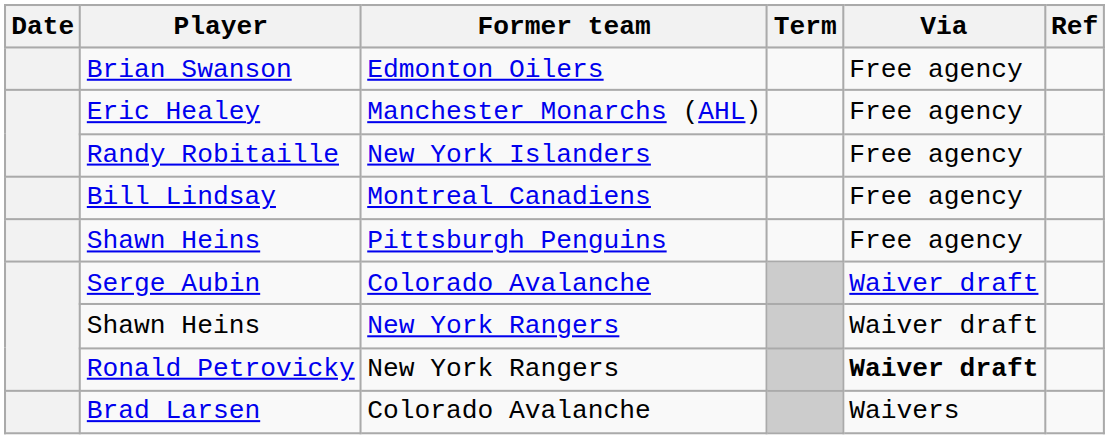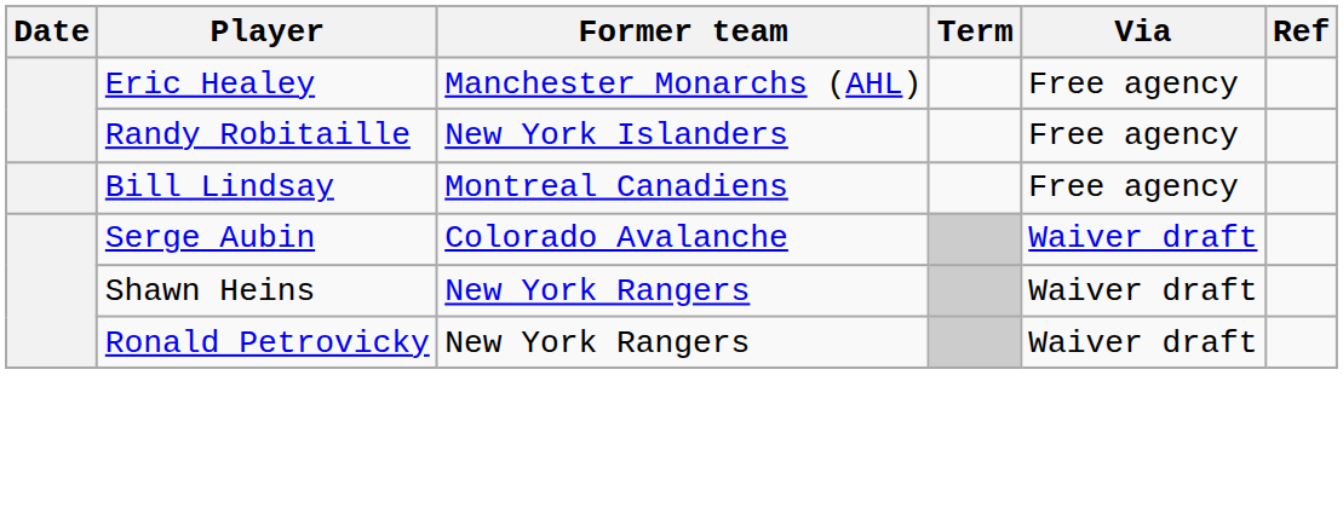- row: Brian Swanson | Edmonton Oilers | Free agency
- row: Shawn Heins | Pittsburgh Penguins | Free agency
Ronald Petrovicky | Via: bold -> normal
- row: Brad Larsen | Colorado Avalanche | Waivers
